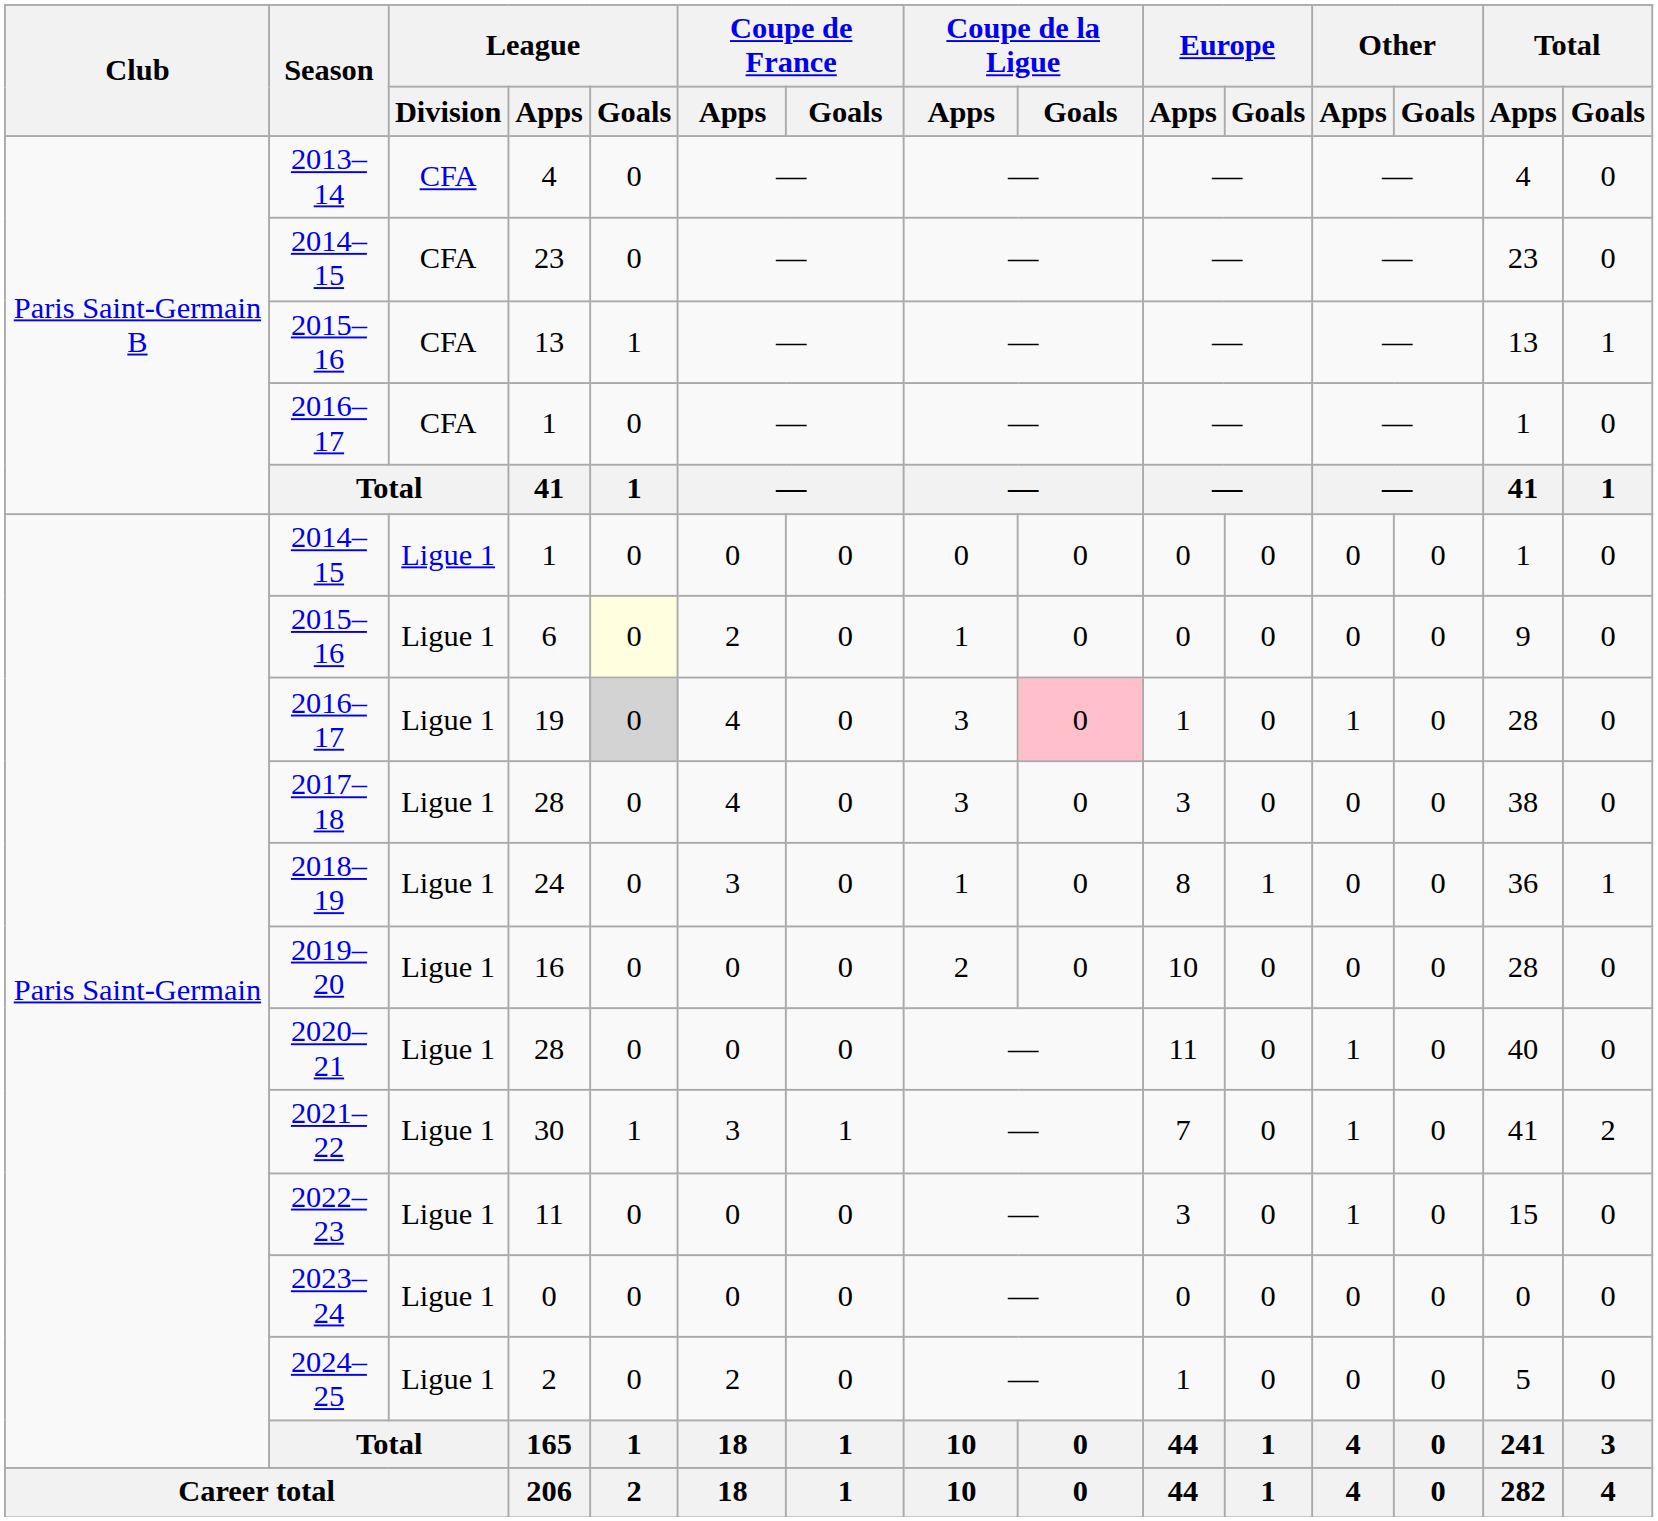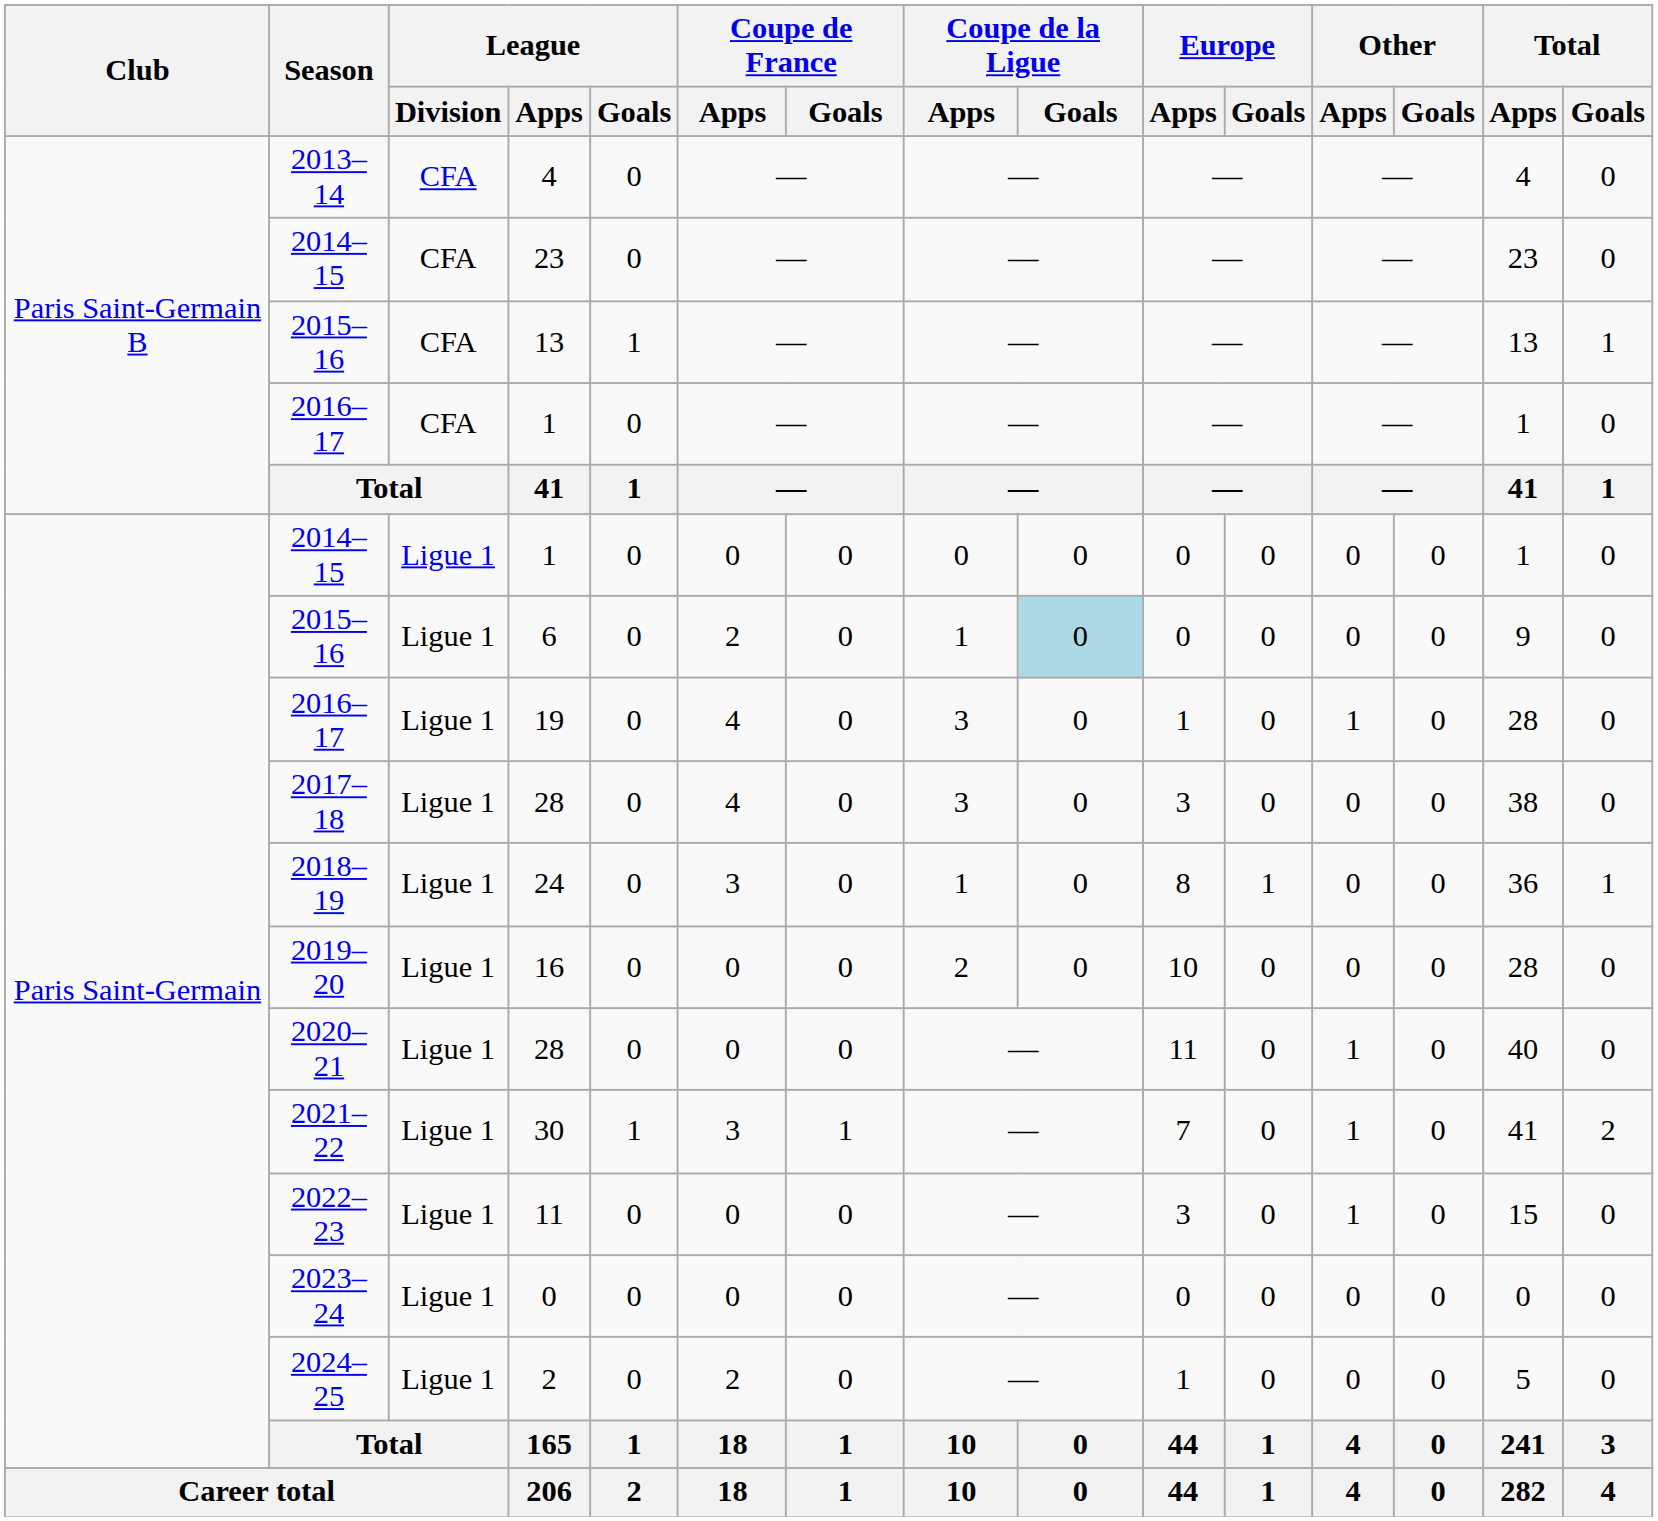6 | League / Goals: lightyellow background -> no background
6 | Coupe de la Ligue / Goals: no background -> lightblue background
19 | League / Goals: lightgrey background -> no background
19 | Coupe de la Ligue / Goals: pink background -> no background
